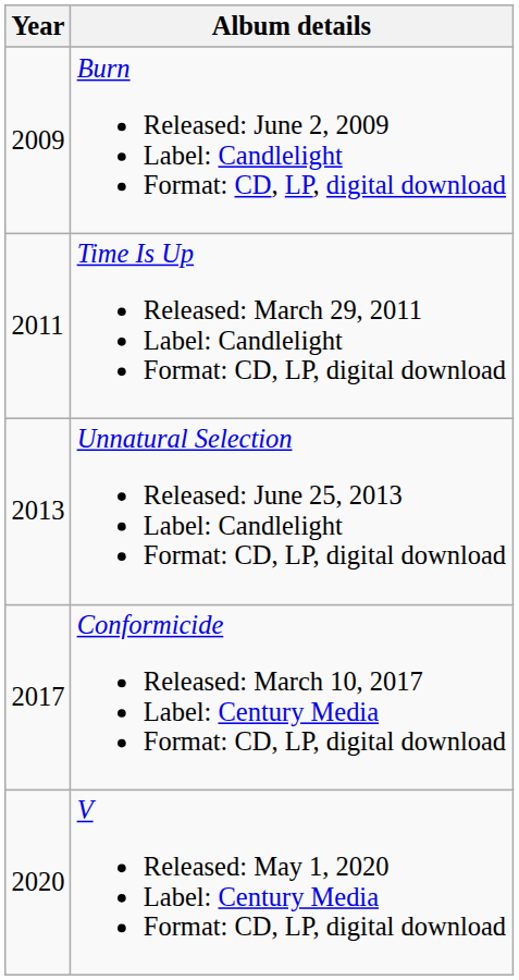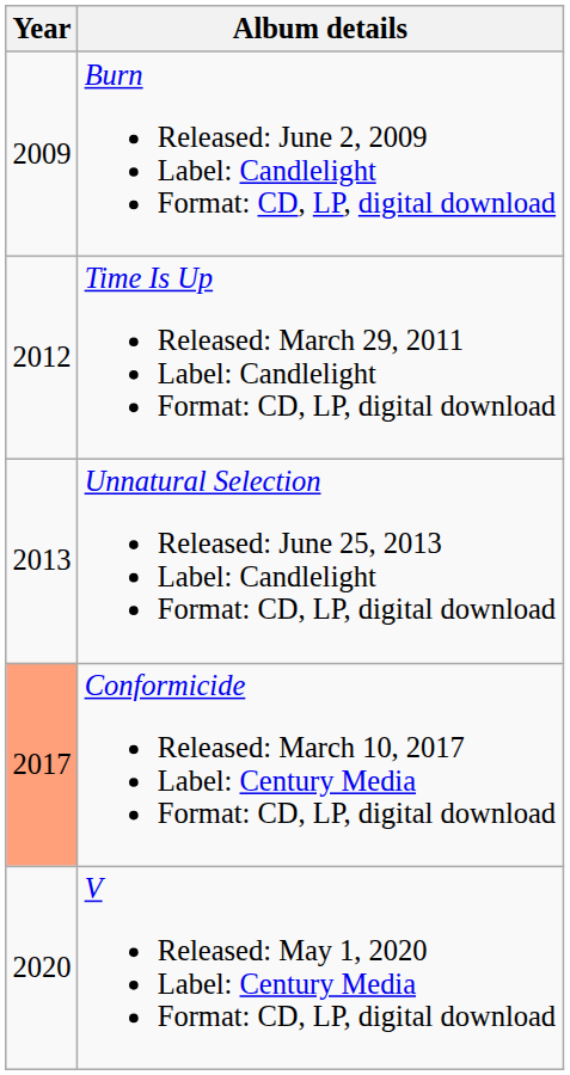row 3 | Year: 2011 -> 2012
row 5 | Year: no background -> lightsalmon background
